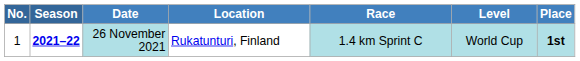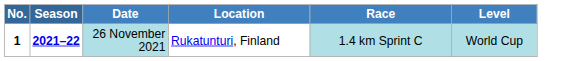- column: Place | 1st
26 November 2021 | No.: normal -> bold
